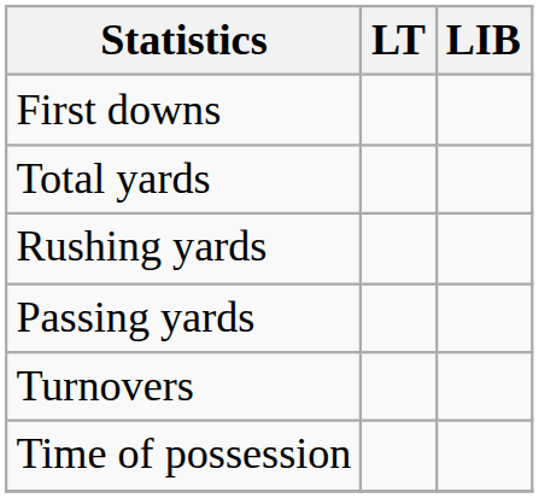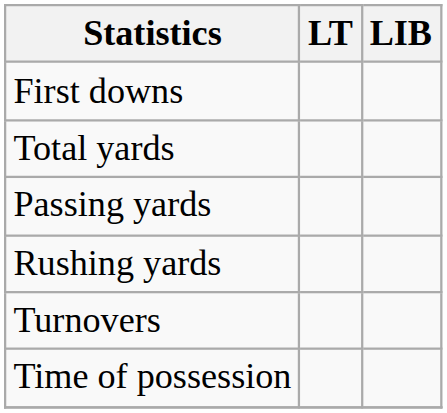rows swapped: Rushing yards <-> Passing yards
